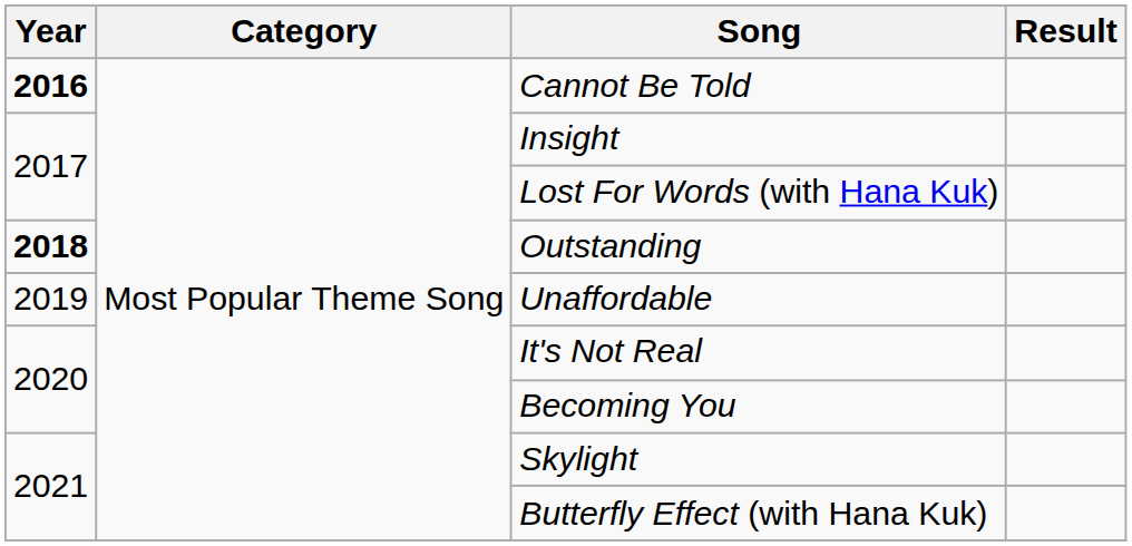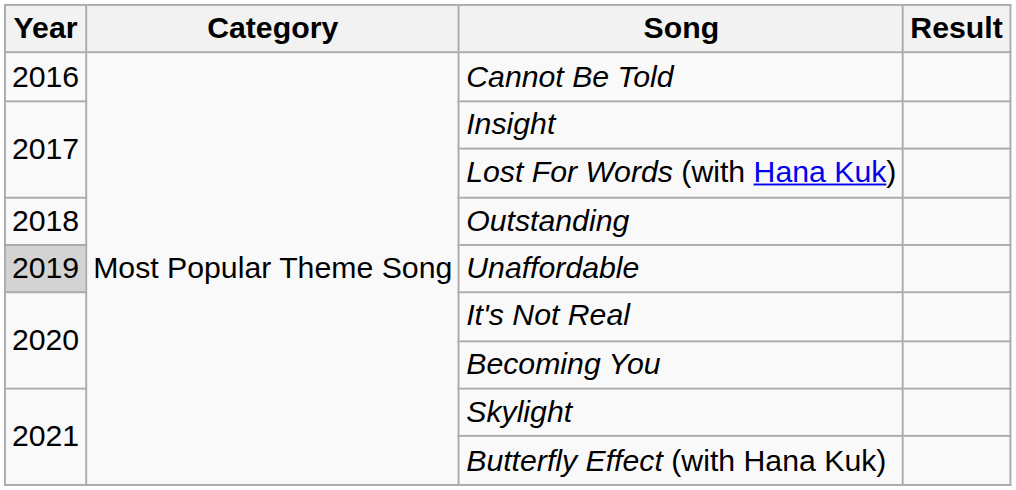Cannot Be Told | Year: bold -> normal
Outstanding | Year: bold -> normal
Unaffordable | Year: no background -> lightgrey background
